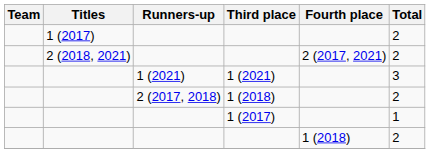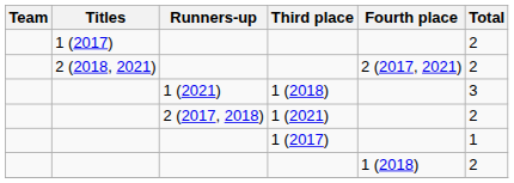row 4 | Third place: 1 (2021) -> 1 (2018)
row 5 | Third place: 1 (2018) -> 1 (2021)
